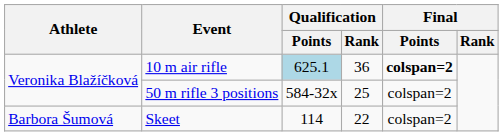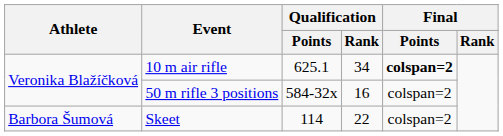10 m air rifle | Qualification / Points: lightblue background -> no background
10 m air rifle | Qualification / Rank: 36 -> 34
50 m rifle 3 positions | Qualification / Rank: 25 -> 16
